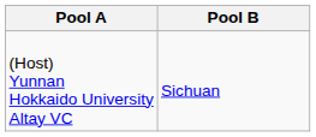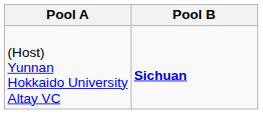(Host) Yunnan Hokkaido University Altay VC | Pool B: normal -> bold
